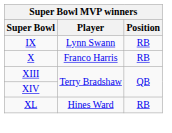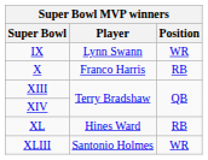IX | Position: RB -> WR
+ row: XLIII | Santonio Holmes | WR
